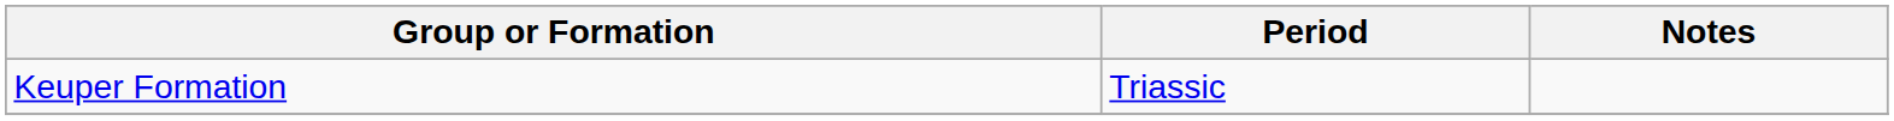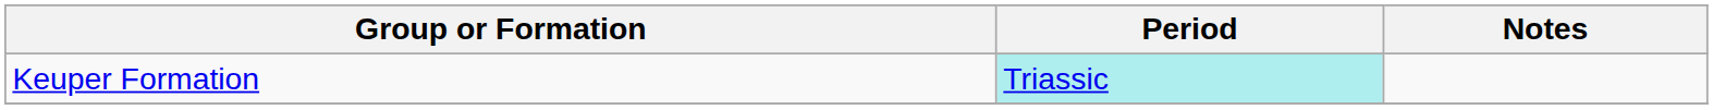Keuper Formation | Period: no background -> paleturquoise background
